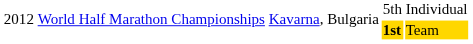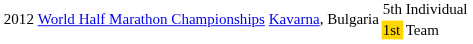row 2 | column 4: bold -> normal
row 2 | column 5: gold background -> no background
